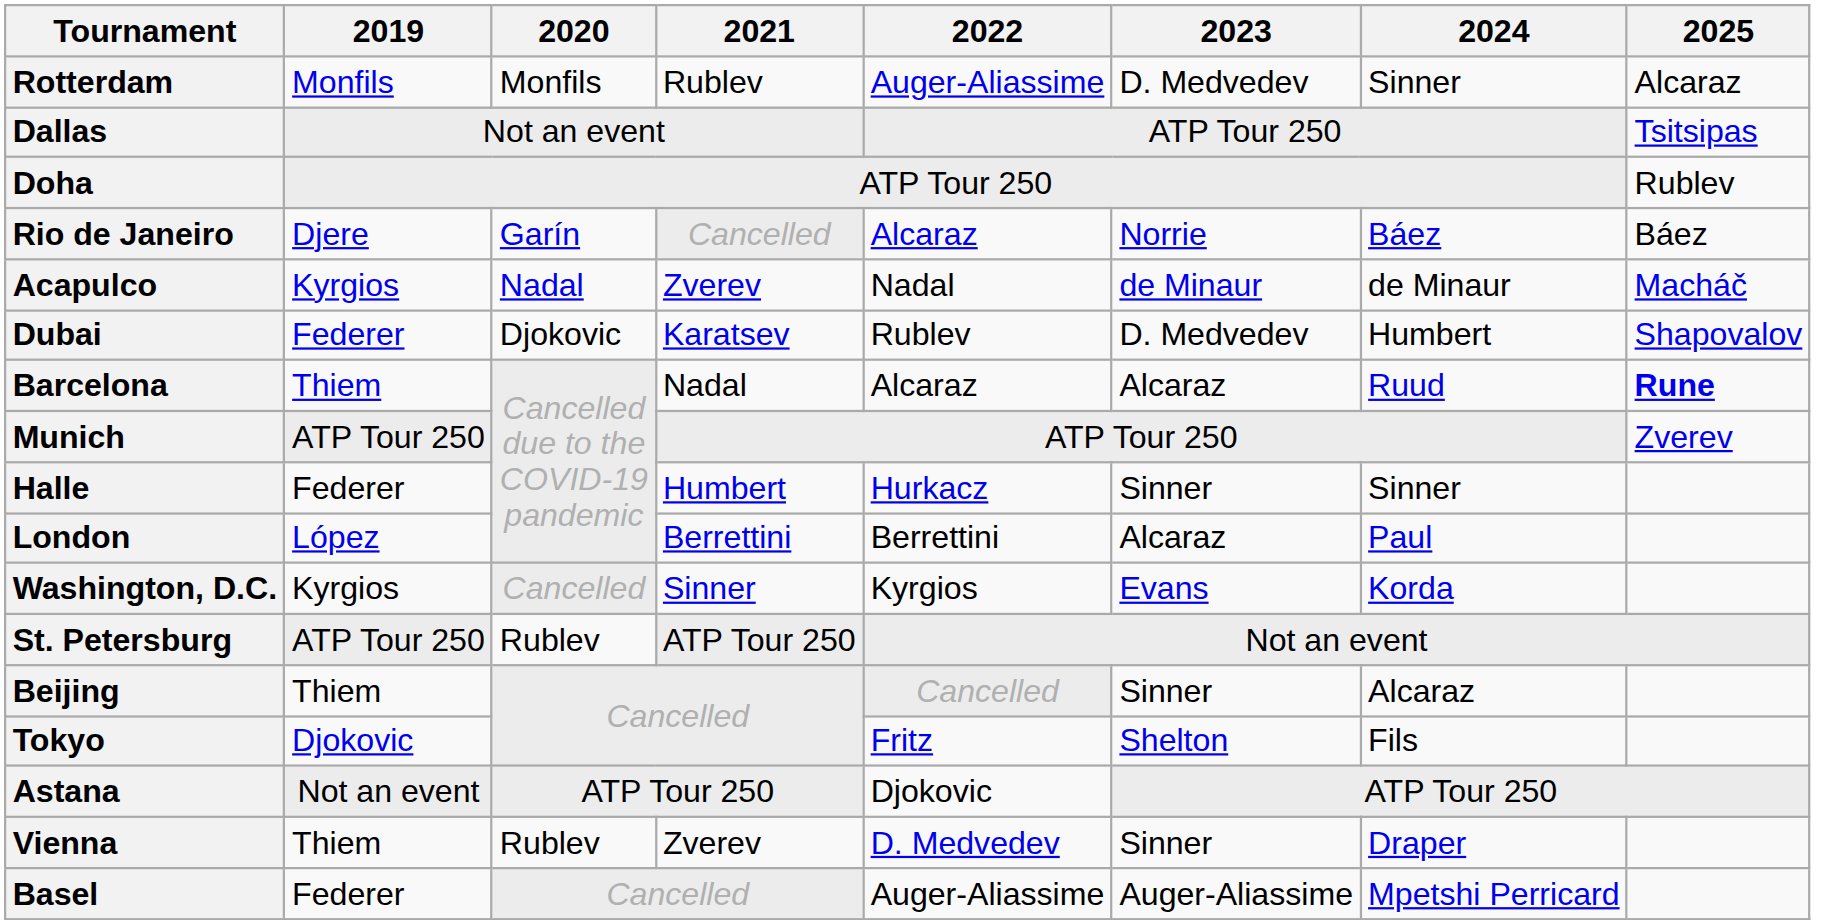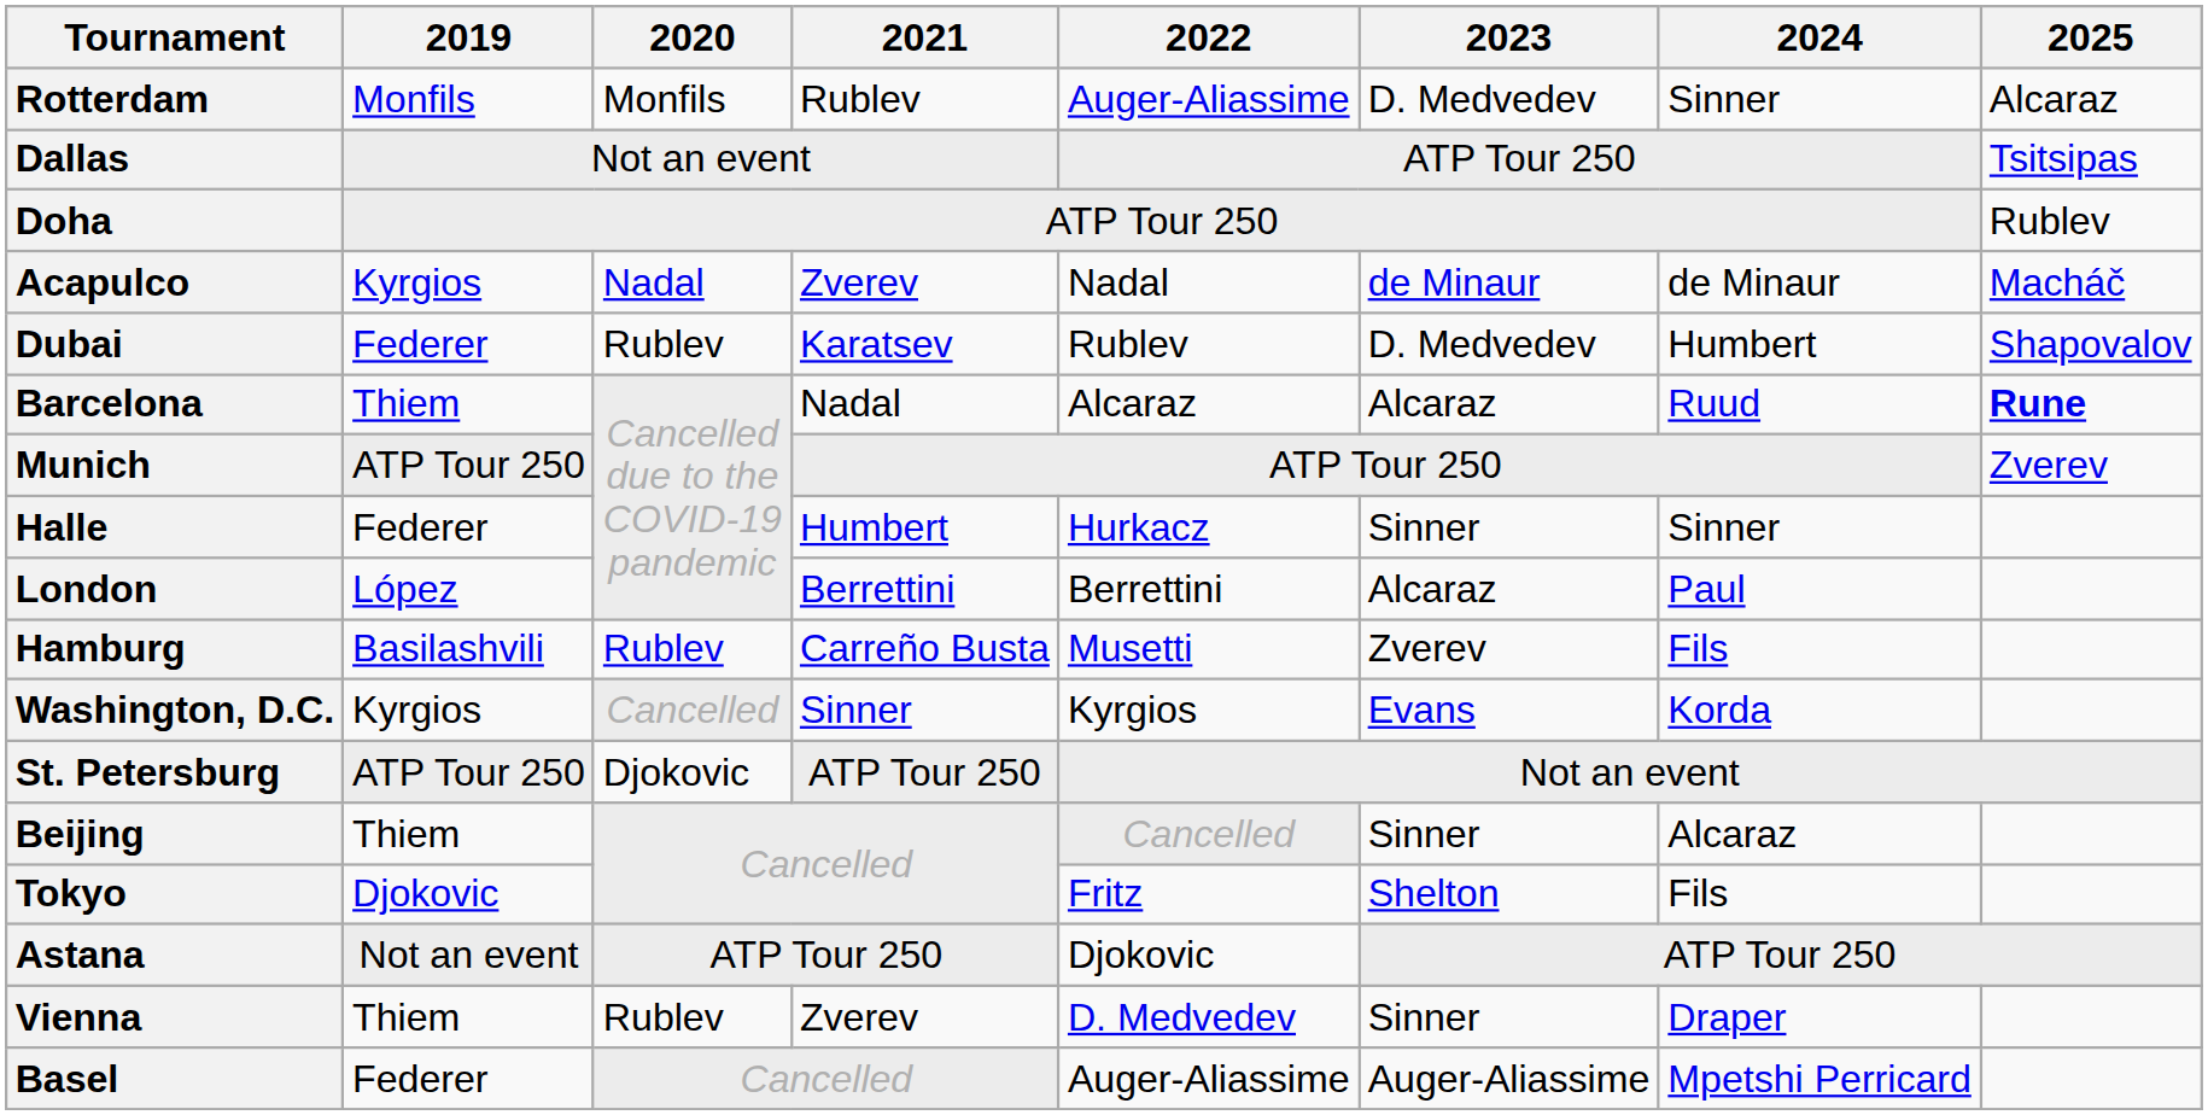- row: Rio de Janeiro | Djere | Garín | Cancelled | Alcaraz | Norrie | Báez | Báez
Dubai | 2020: Djokovic -> Rublev
+ row: Hamburg | Basilashvili | Rublev | Carreño Busta | Musetti | Zverev | Fils
St. Petersburg | 2020: Rublev -> Djokovic
